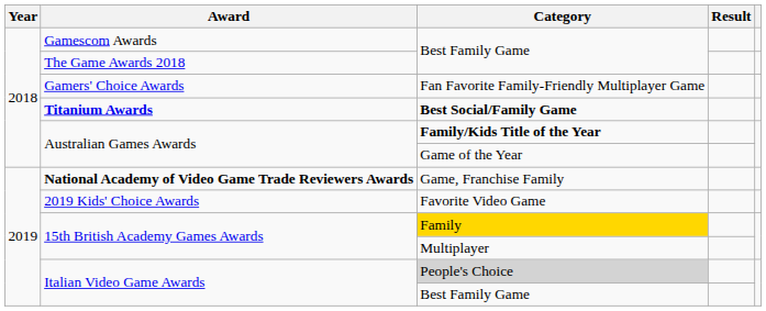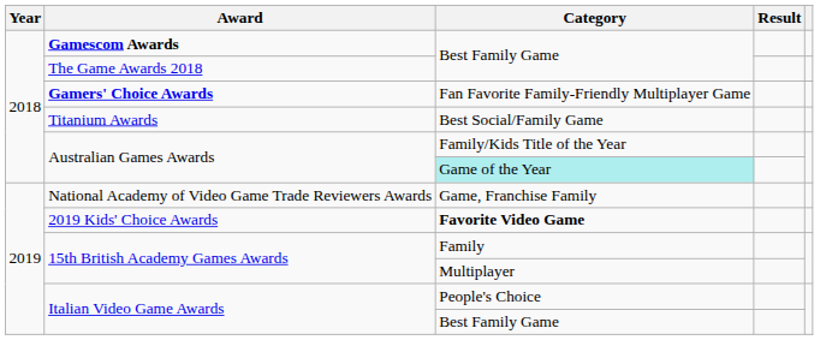Gamescom Awards / Best Family Game | Award: normal -> bold
Fan Favorite Family-Friendly Multiplayer Game | Award: normal -> bold
Best Social/Family Game | Award: bold -> normal
Best Social/Family Game | Category: bold -> normal
Family/Kids Title of the Year | Category: bold -> normal
Game of the Year | Category: no background -> paleturquoise background
Game, Franchise Family | Award: bold -> normal
Favorite Video Game | Category: normal -> bold
Family | Category: gold background -> no background
People's Choice | Category: lightgrey background -> no background
